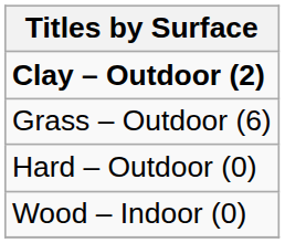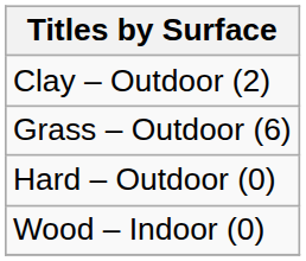row 2 | column 1: bold -> normal
